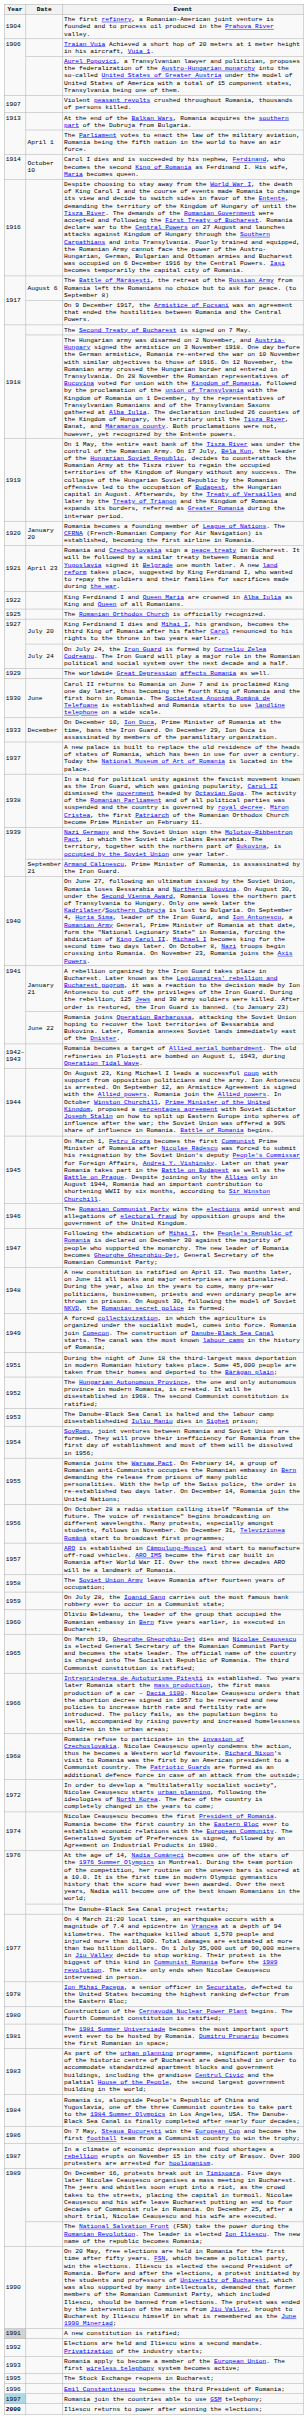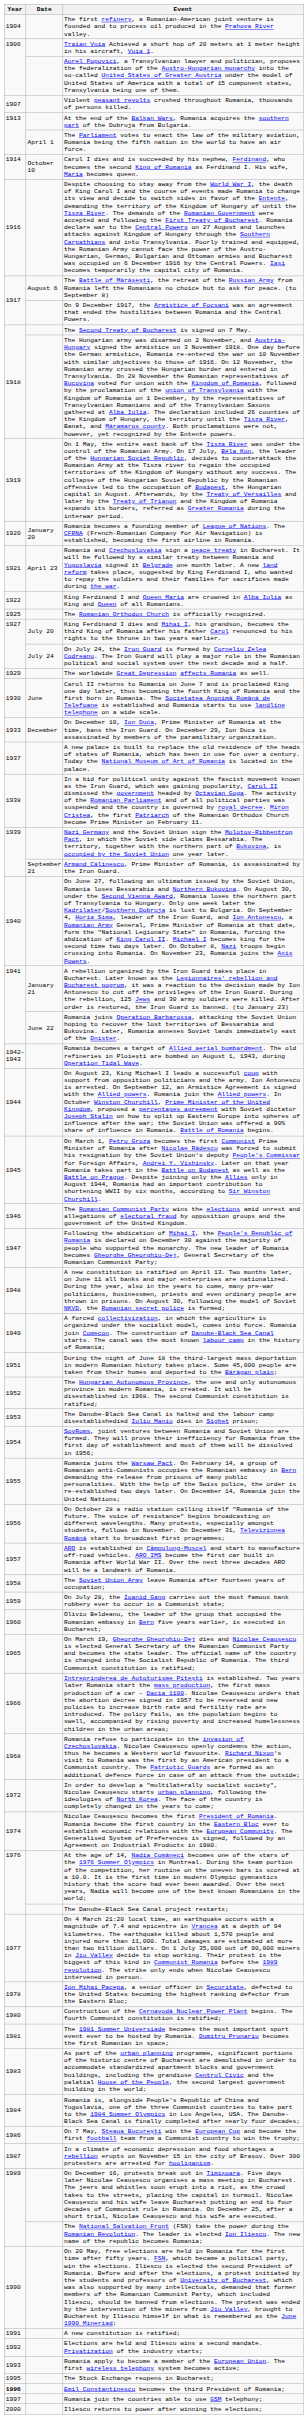A new constitution is ratified; | Year: lightgrey background -> no background
Emil Constantinescu becomes the third President of Romania; | Year: normal -> bold
Romania join the countries able to use GSM telephony; | Year: lightblue background -> no background
Iliescu returns to power after winning the elections; | Year: bold -> normal
